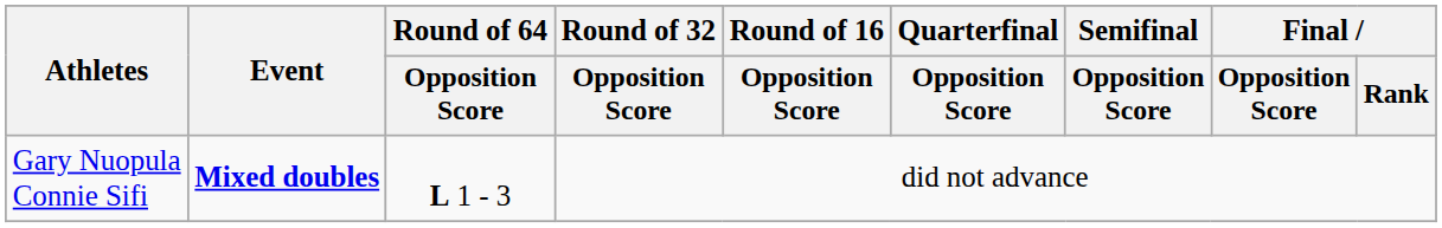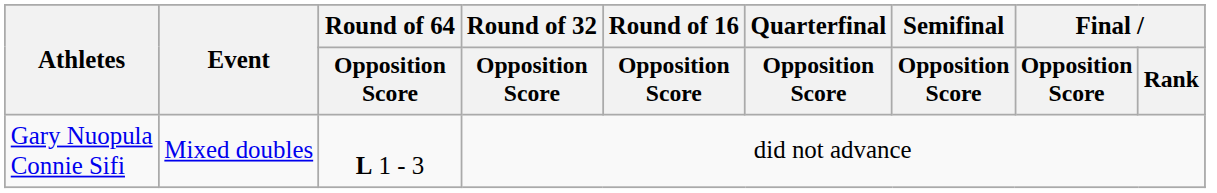Gary Nuopula Connie Sifi | Event: bold -> normal
